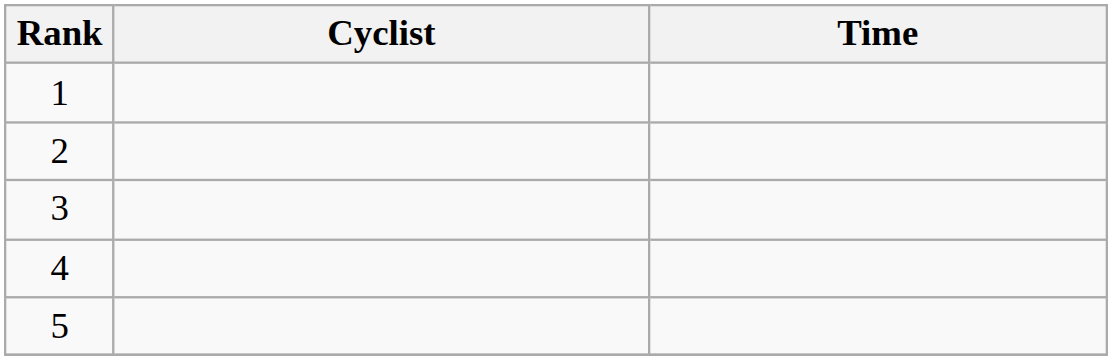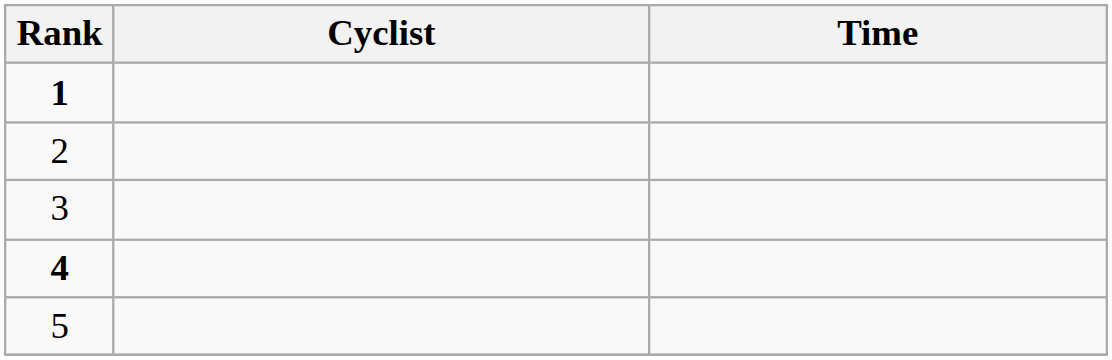1 | Rank: normal -> bold
4 | Rank: normal -> bold
